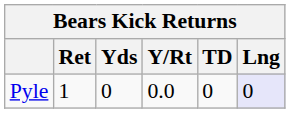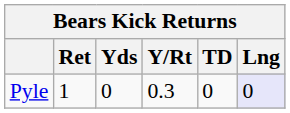Pyle | Y/Rt: 0.0 -> 0.3
